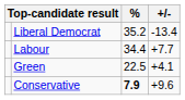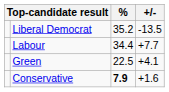Liberal Democrat | +/-: -13.4 -> -13.5
Conservative | +/-: +9.6 -> +1.6
